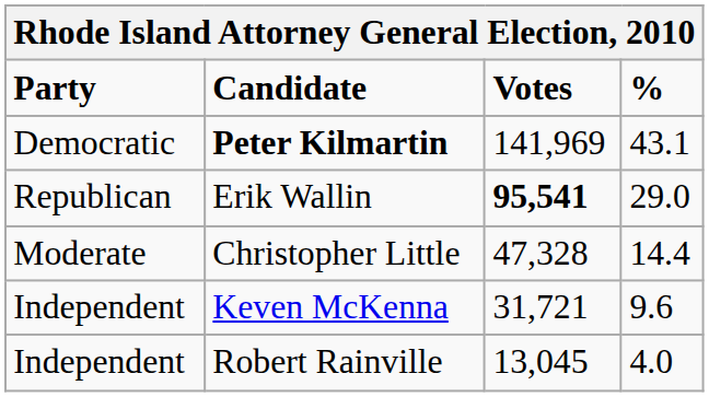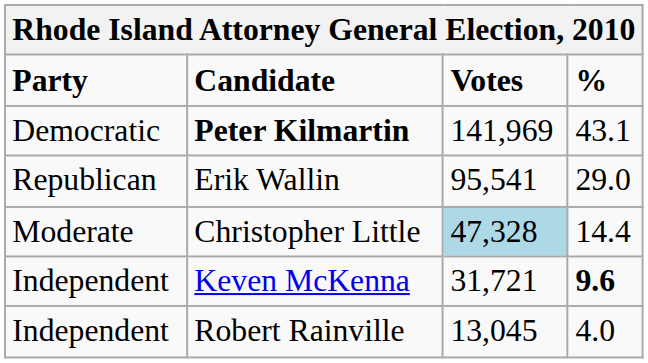Erik Wallin | Votes: bold -> normal
Christopher Little | Votes: no background -> lightblue background
Keven McKenna | %: normal -> bold
